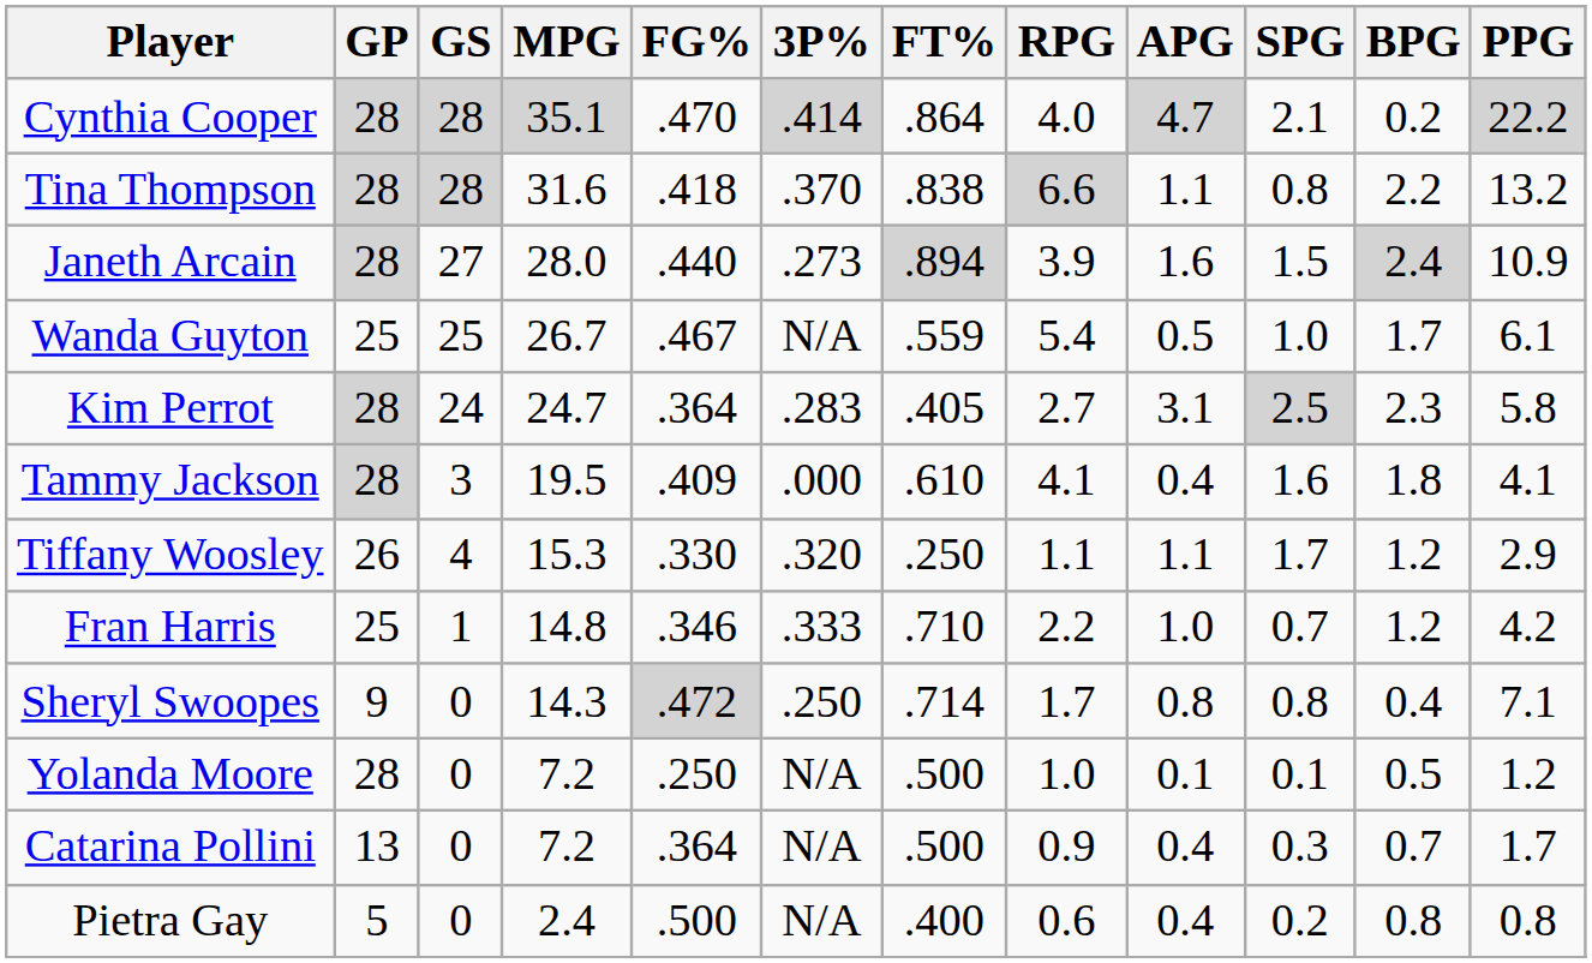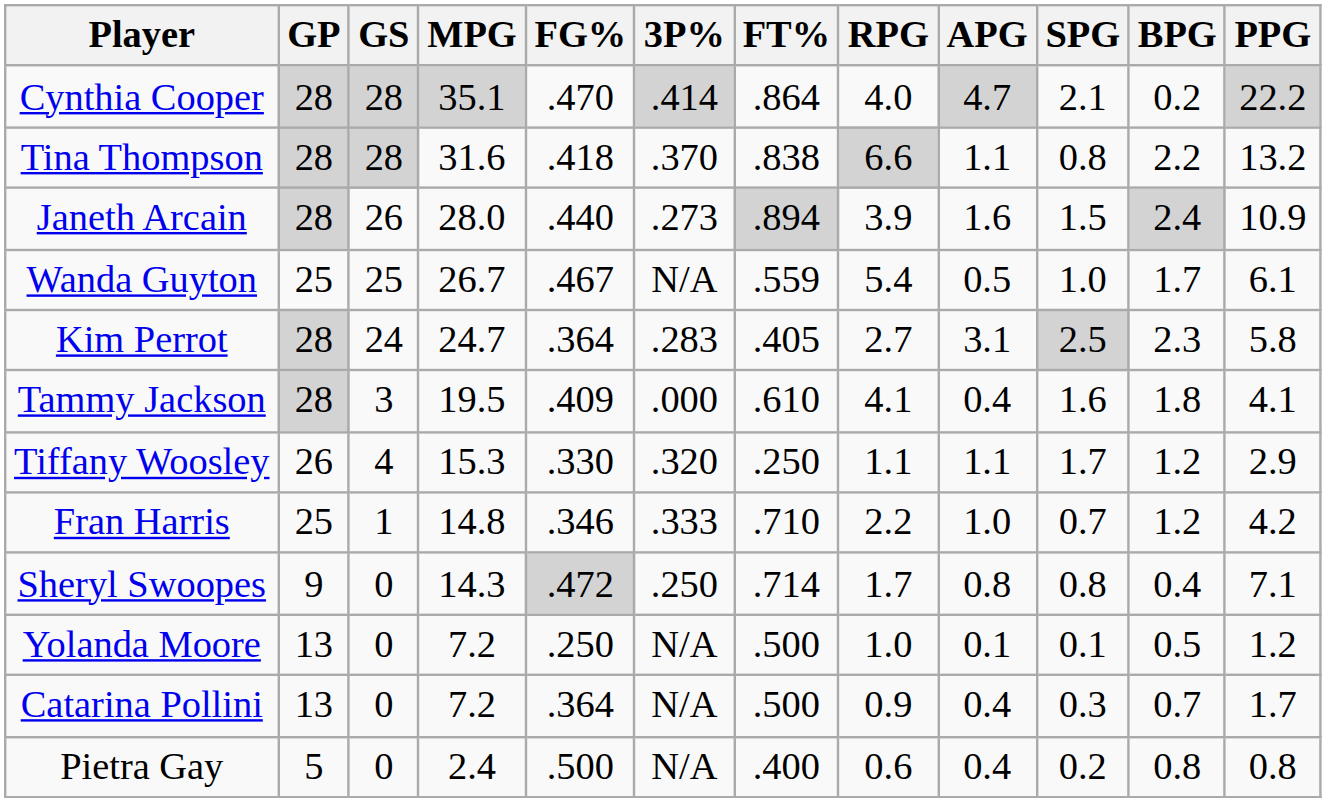Janeth Arcain | GS: 27 -> 26
Yolanda Moore | GP: 28 -> 13
